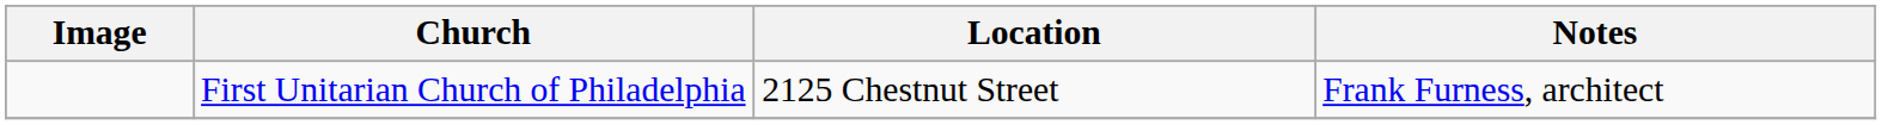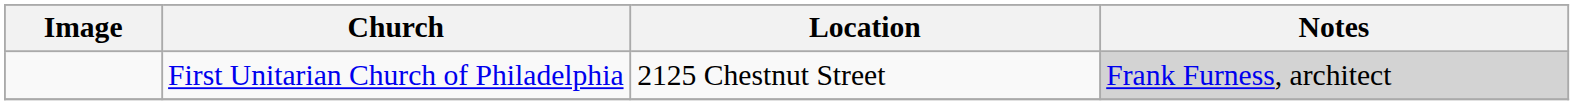First Unitarian Church of Philadelphia | Notes: no background -> lightgrey background
